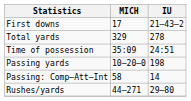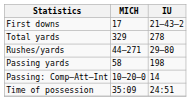rows swapped: Rushes/yards <-> Time of possession
Passing yards | MICH: 10–20–0 -> 58
Passing: Comp–Att–Int | MICH: 58 -> 10–20–0
